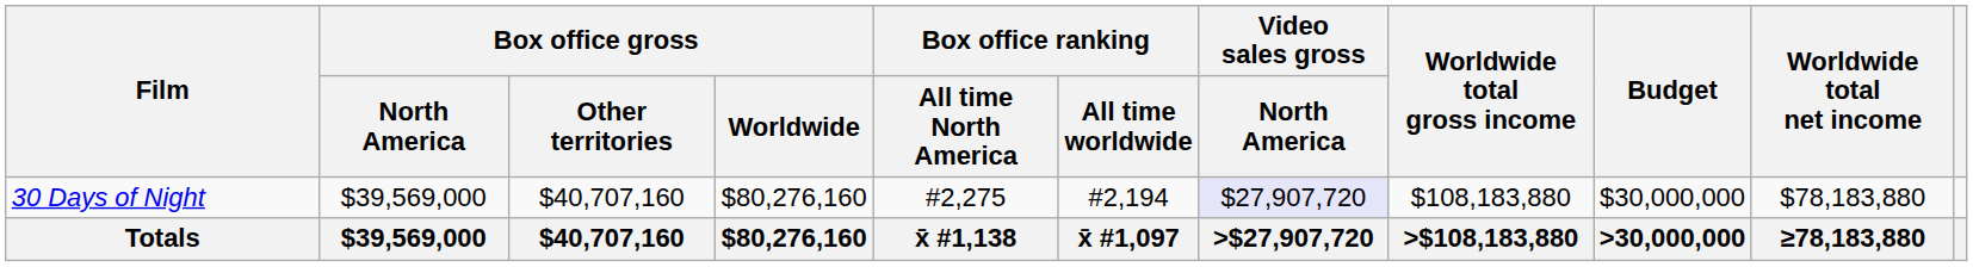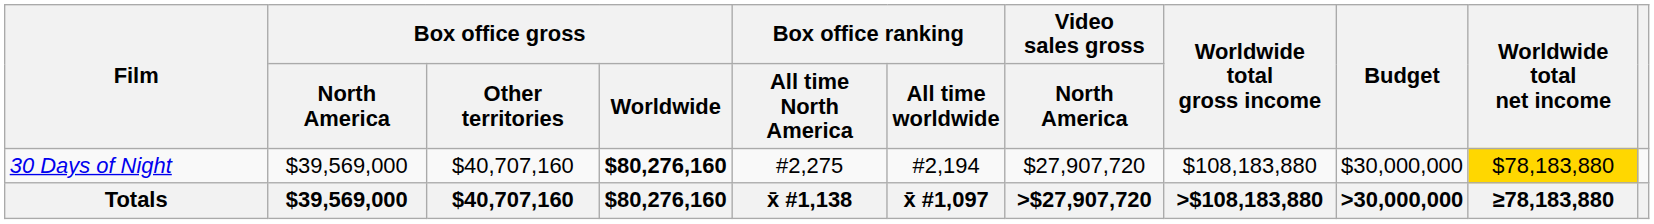30 Days of Night | Box office gross / Worldwide: normal -> bold
30 Days of Night | Video sales gross / North America: lavender background -> no background
30 Days of Night | Worldwide total net income: no background -> gold background
